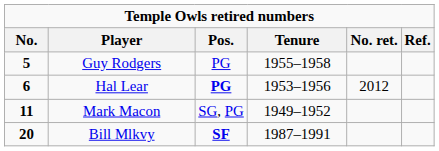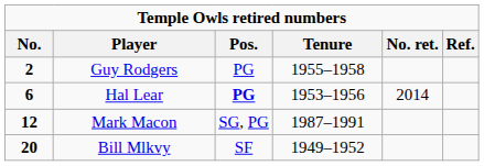Guy Rodgers | No.: 5 -> 2
Hal Lear | No. ret.: 2012 -> 2014
Mark Macon | No.: 11 -> 12
Mark Macon | Tenure: 1949–1952 -> 1987–1991
Bill Mlkvy | Pos.: bold -> normal
Bill Mlkvy | Tenure: 1987–1991 -> 1949–1952
